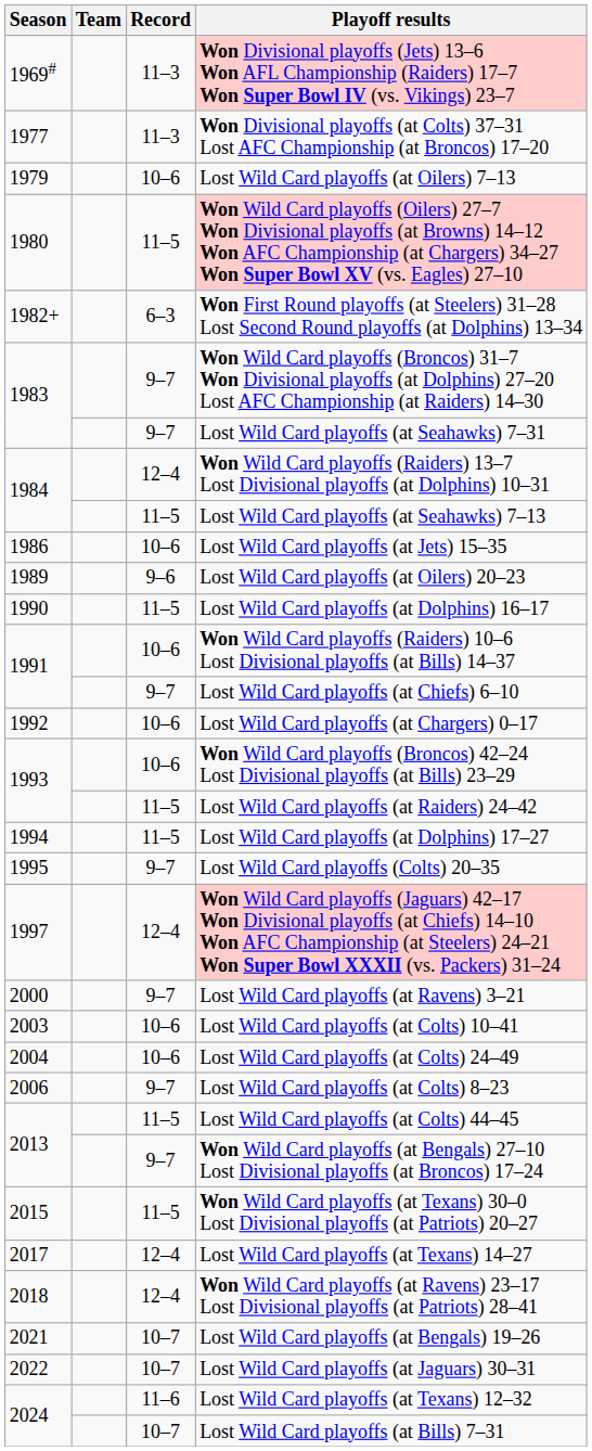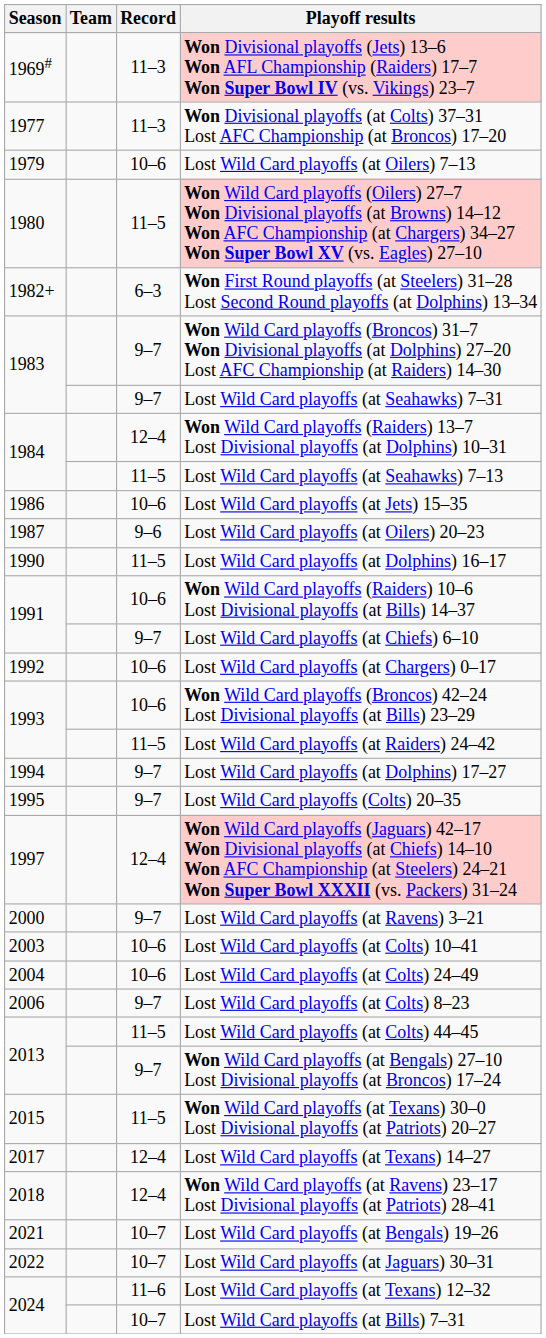Lost Wild Card playoffs (at Oilers) 20–23 | Season: 1989 -> 1987
Lost Wild Card playoffs (at Dolphins) 17–27 | Record: 11–5 -> 9–7
